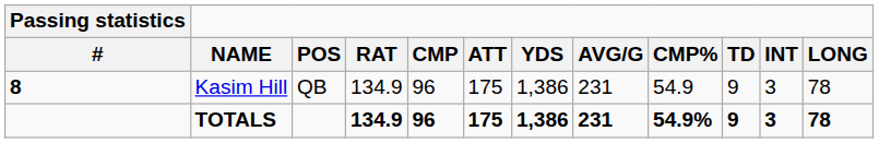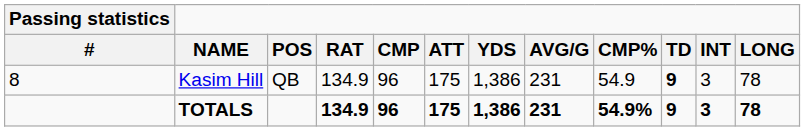Kasim Hill | Passing statistics / #: bold -> normal
Kasim Hill | TD: normal -> bold
